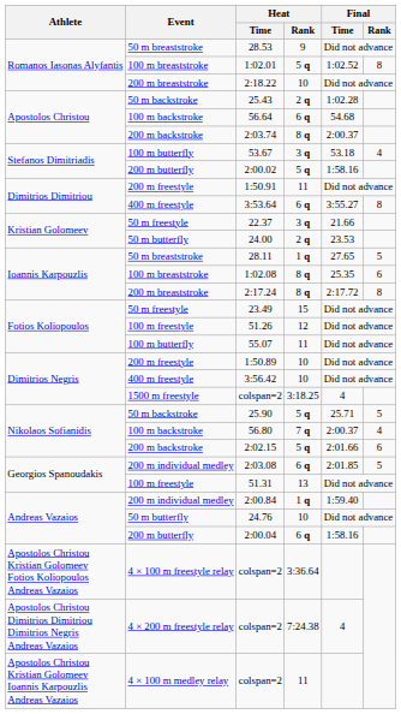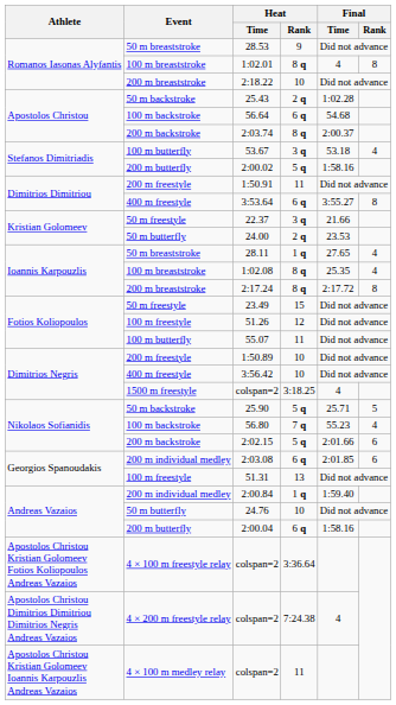1:02.01 | Heat / Rank: 5 q -> 8 q
1:02.01 | Final / Time: 1:02.52 -> 4
28.11 | Final / Rank: 5 -> 4
1:02.08 | Final / Rank: 6 -> 4
56.80 | Final / Time: 2:00.37 -> 55.23
2:03.08 | Final / Rank: 5 -> 6
